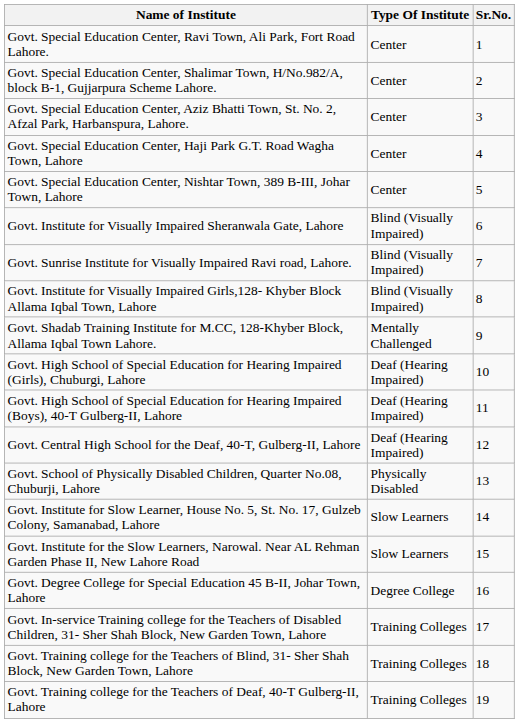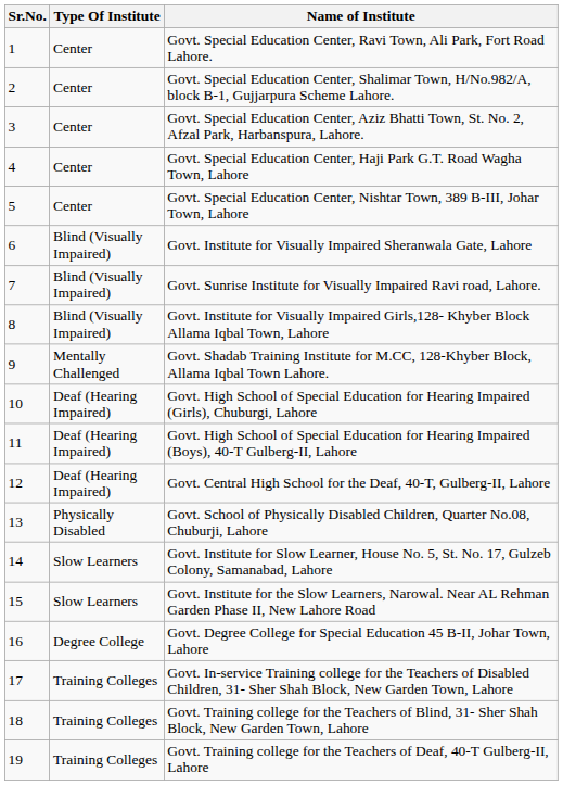columns swapped: Sr.No. <-> Name of Institute
